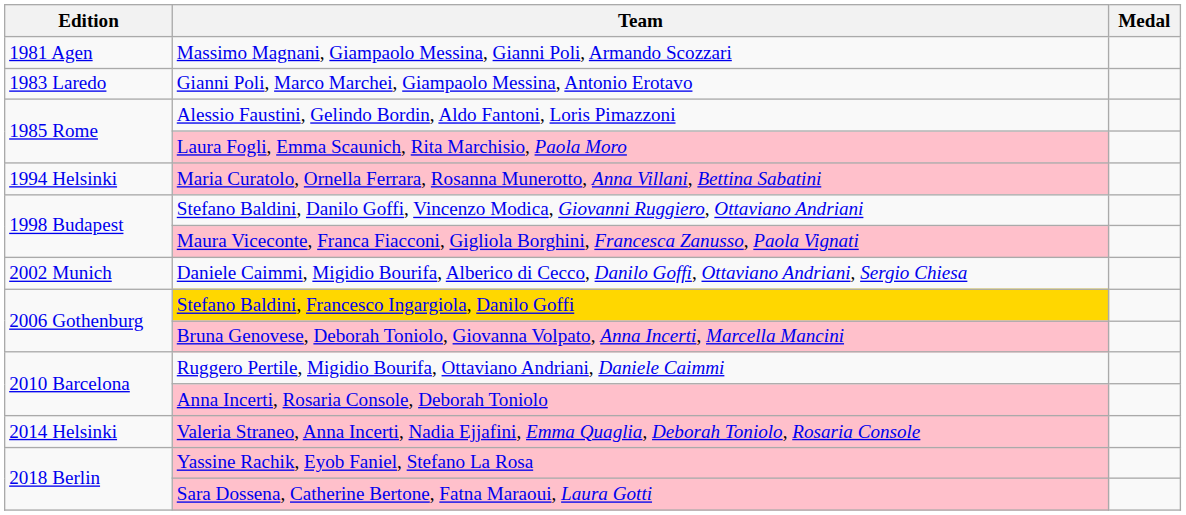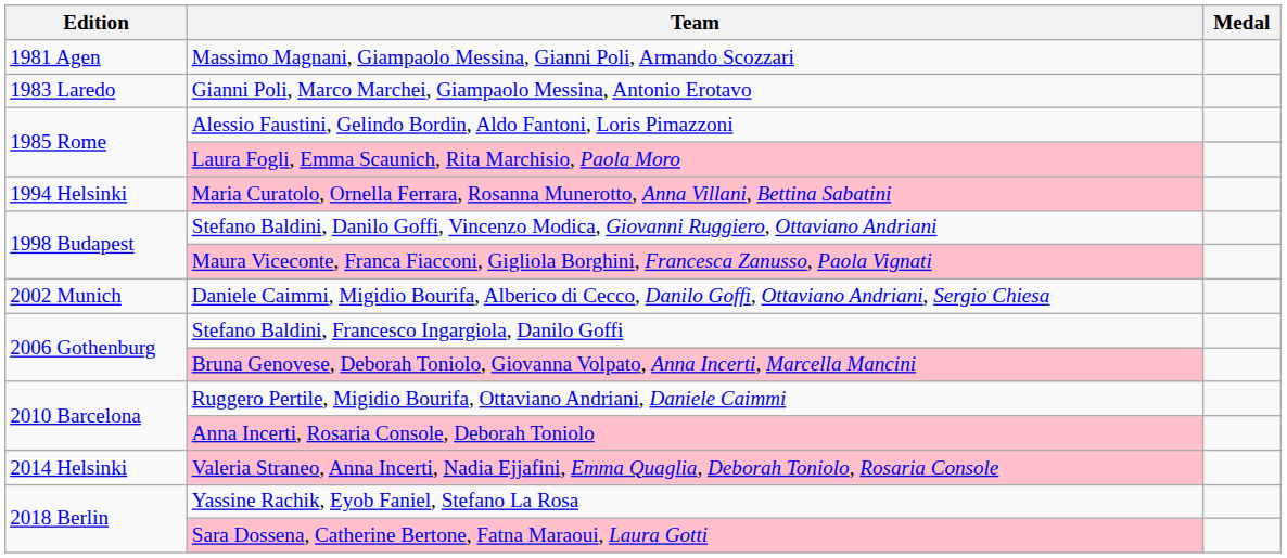Stefano Baldini, Francesco Ingargiola, Danilo Goffi | Team: gold background -> no background
Yassine Rachik, Eyob Faniel, Stefano La Rosa | Team: pink background -> no background
